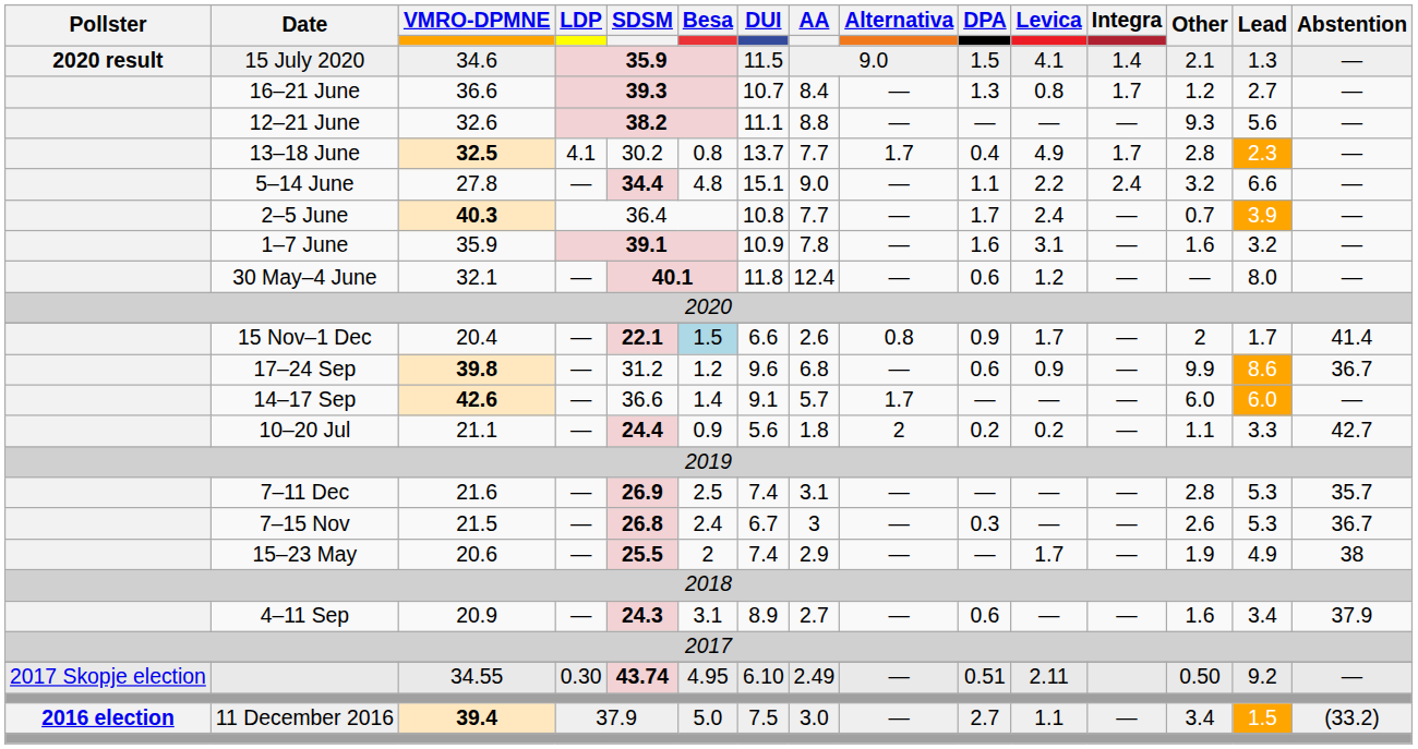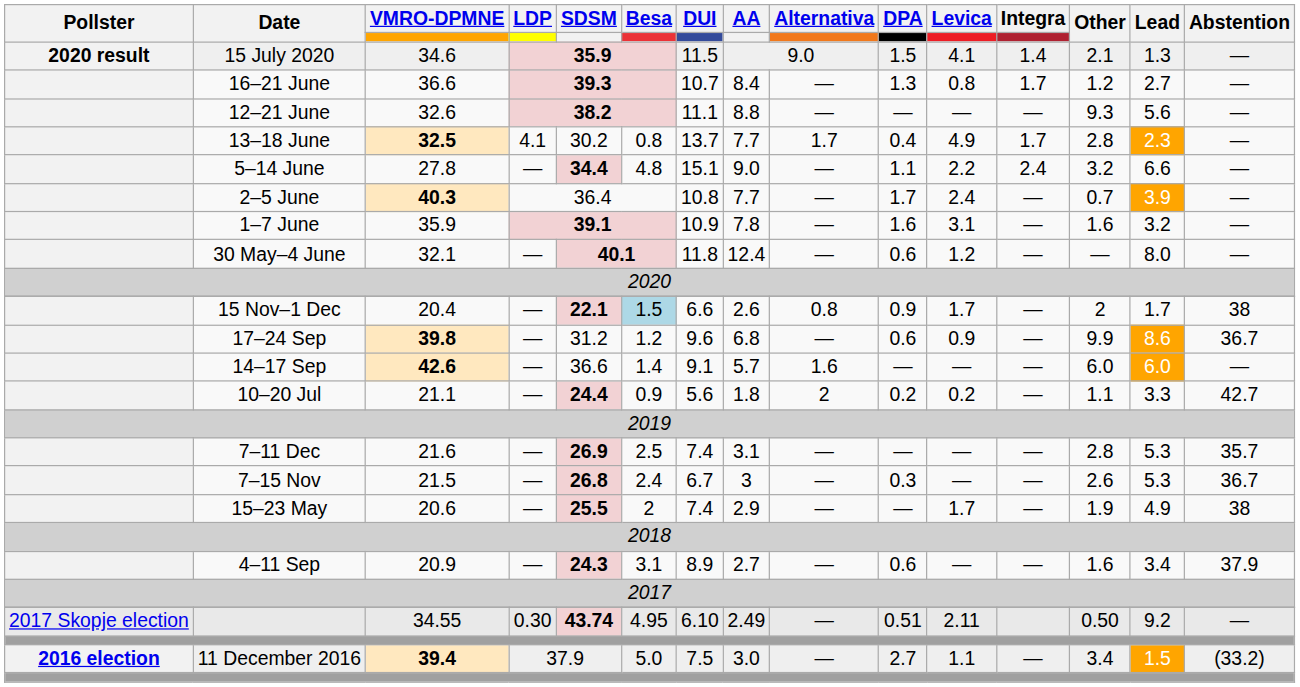15 Nov–1 Dec | Abstention: 41.4 -> 38
14–17 Sep | Alternativa: 1.7 -> 1.6
